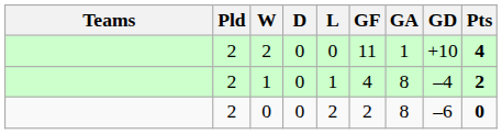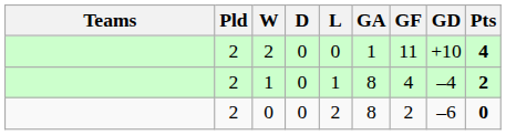columns swapped: GF <-> GA
